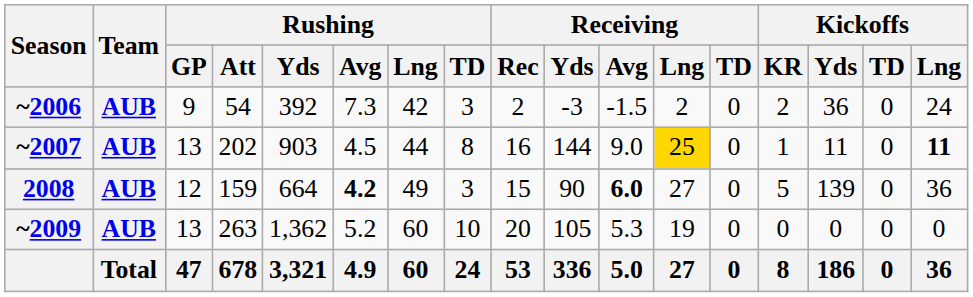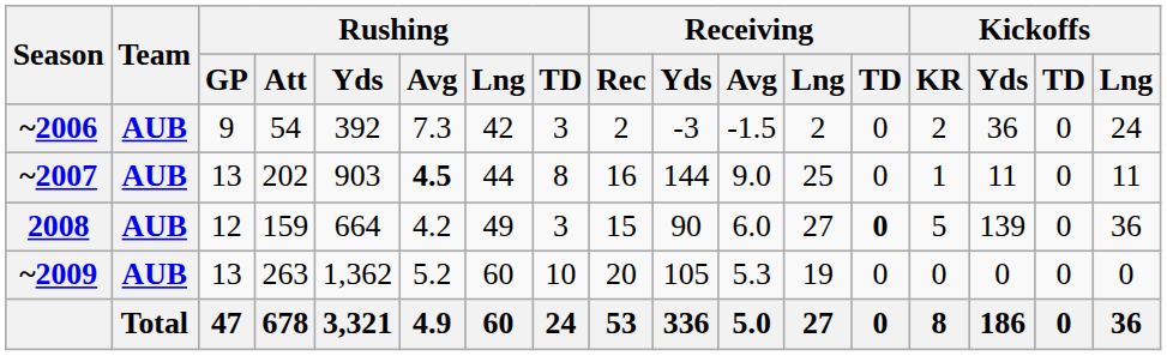~2007 | Rushing / Avg: normal -> bold
~2007 | Receiving / Lng: gold background -> no background
~2007 | Kickoffs / Lng: bold -> normal
2008 | Rushing / Avg: bold -> normal
2008 | Receiving / Avg: bold -> normal
2008 | Receiving / TD: normal -> bold
